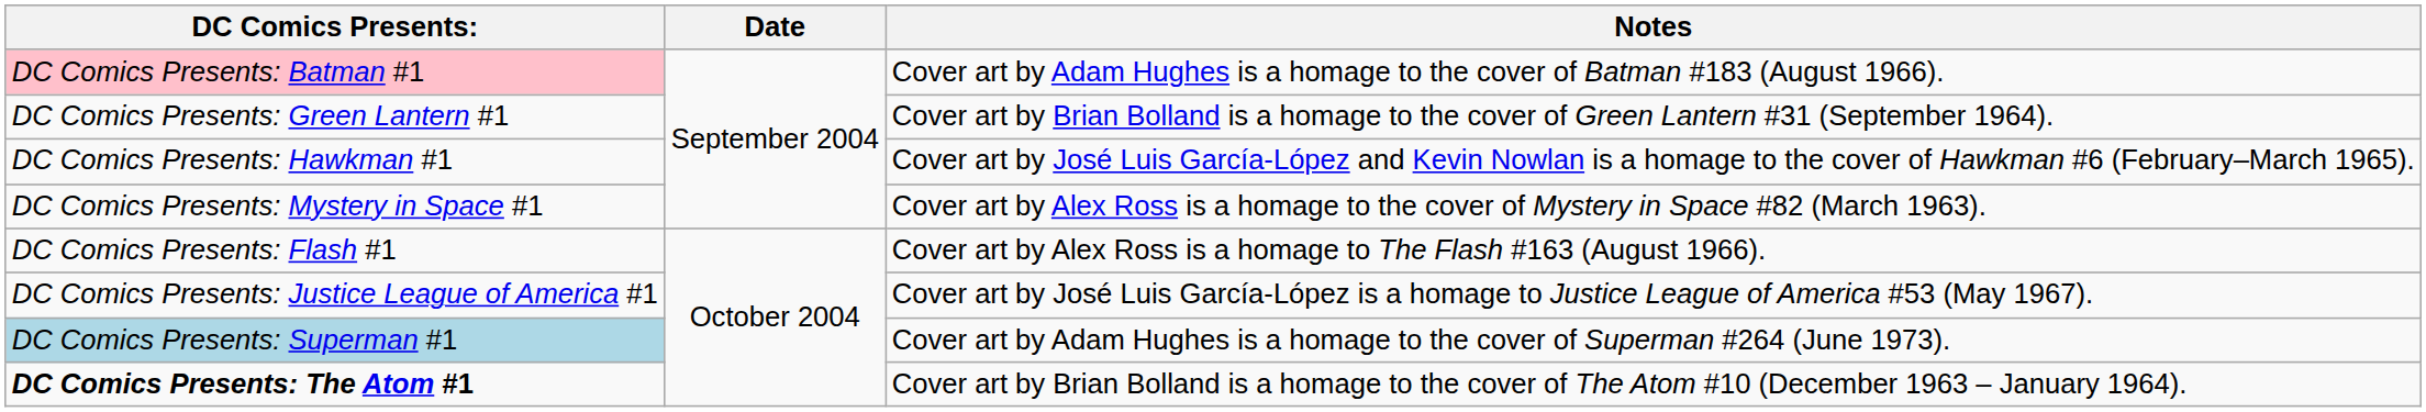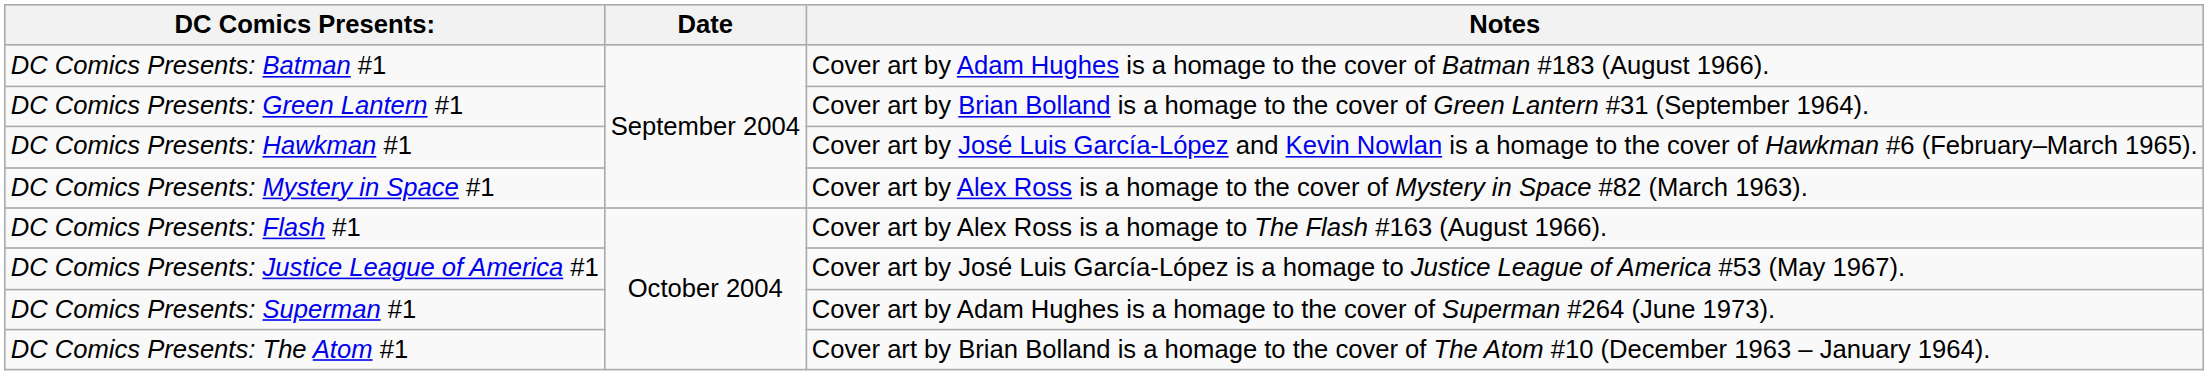DC Comics Presents: Batman #1 | DC Comics Presents:: pink background -> no background
DC Comics Presents: Superman #1 | DC Comics Presents:: lightblue background -> no background
DC Comics Presents: The Atom #1 | DC Comics Presents:: bold -> normal
